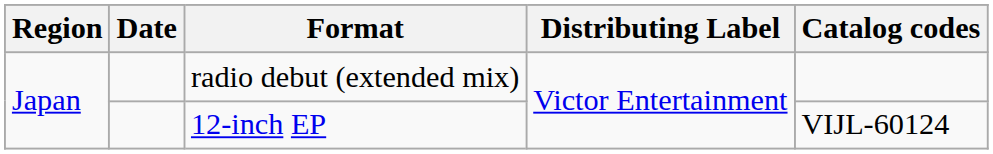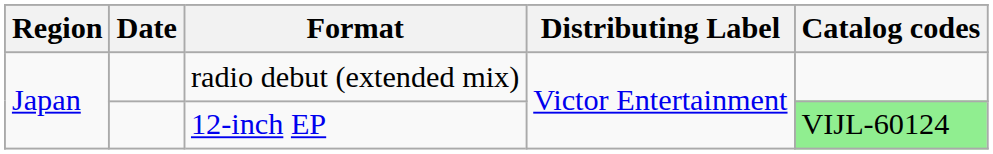12-inch EP | Catalog codes: no background -> lightgreen background
